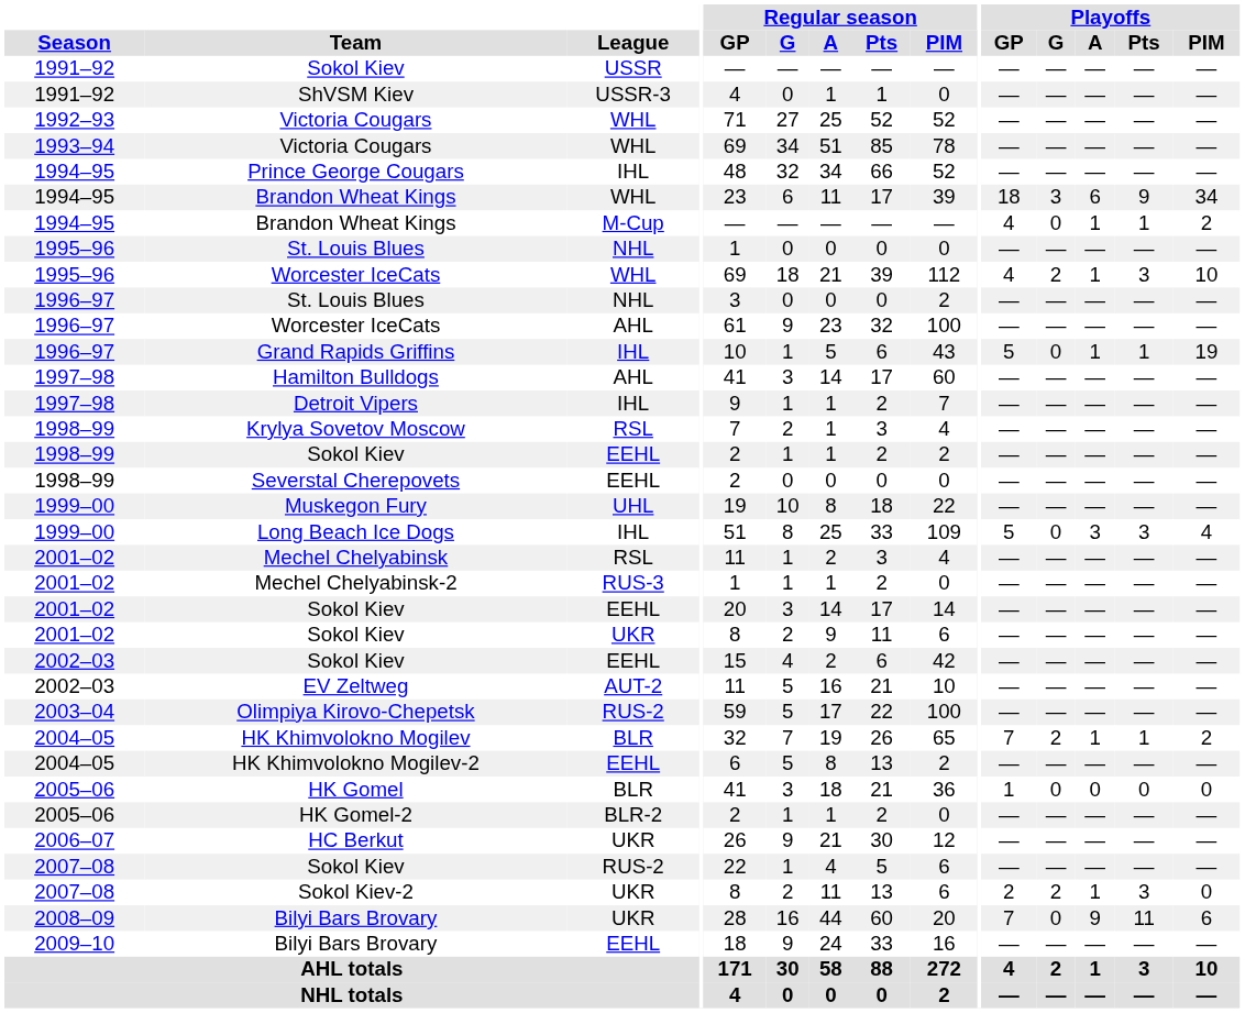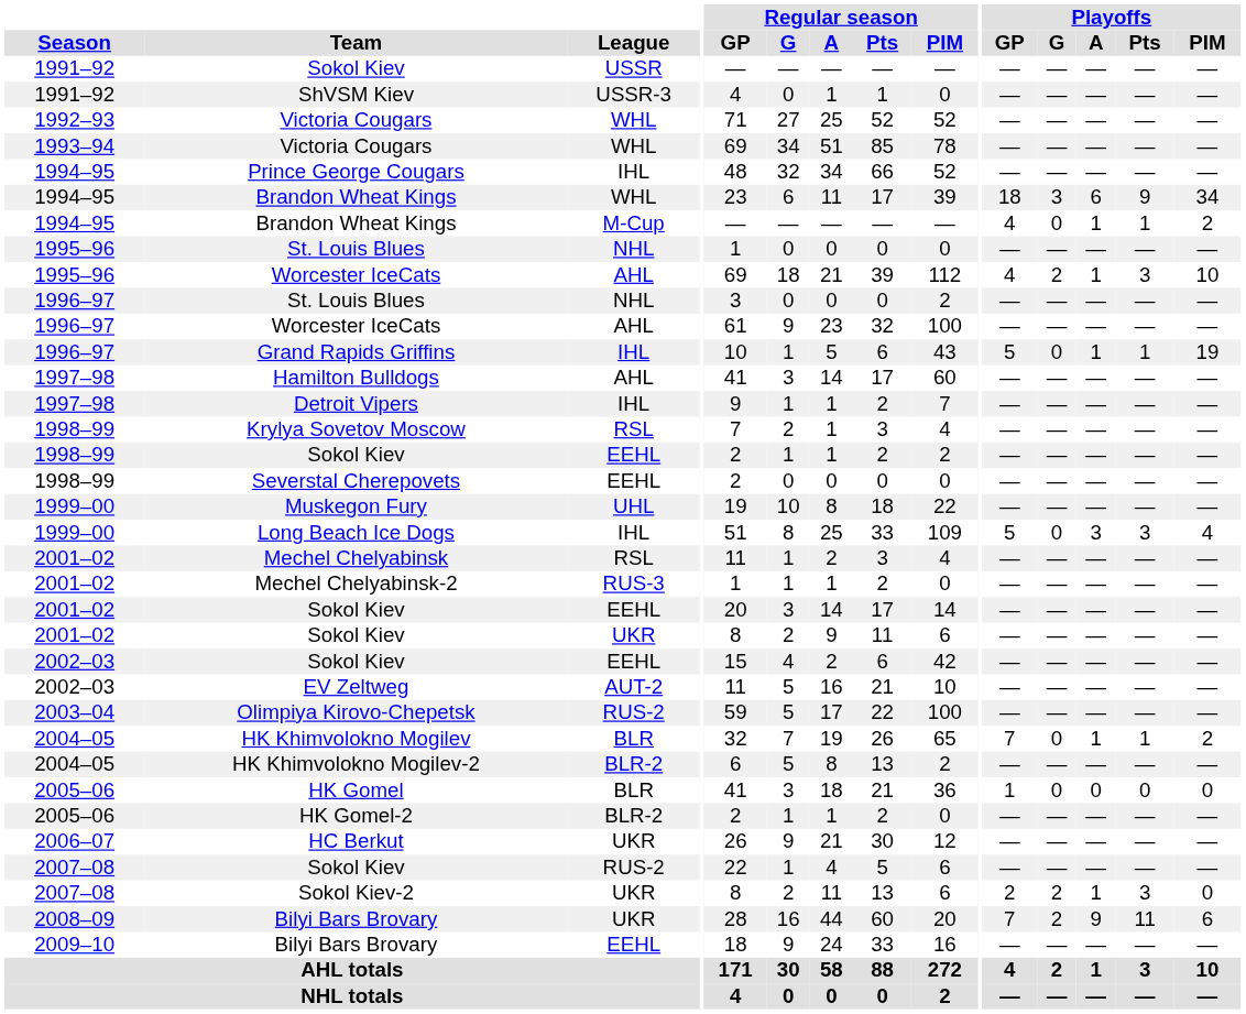1995–96 / Worcester IceCats | League: WHL -> AHL
HK Khimvolokno Mogilev | Playoffs / G: 2 -> 0
HK Khimvolokno Mogilev-2 | League: EEHL -> BLR-2
2008–09 / Bilyi Bars Brovary | Playoffs / G: 0 -> 2
